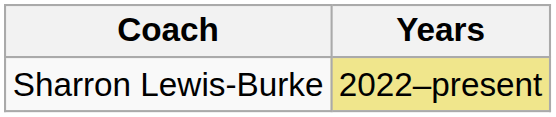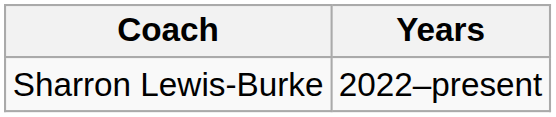Sharron Lewis-Burke | Years: khaki background -> no background
